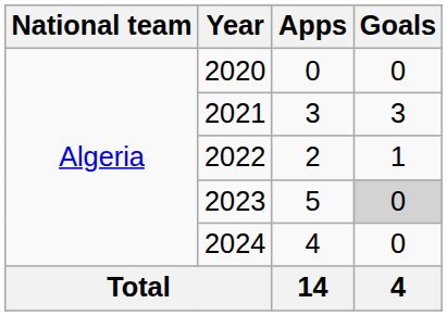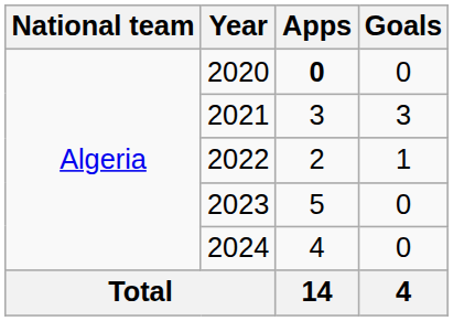2020 | Apps: normal -> bold
2023 | Goals: lightgrey background -> no background
